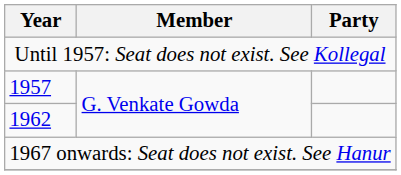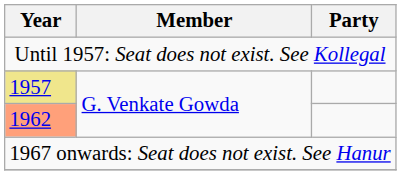1957 | Year: no background -> khaki background
1962 | Year: no background -> lightsalmon background
